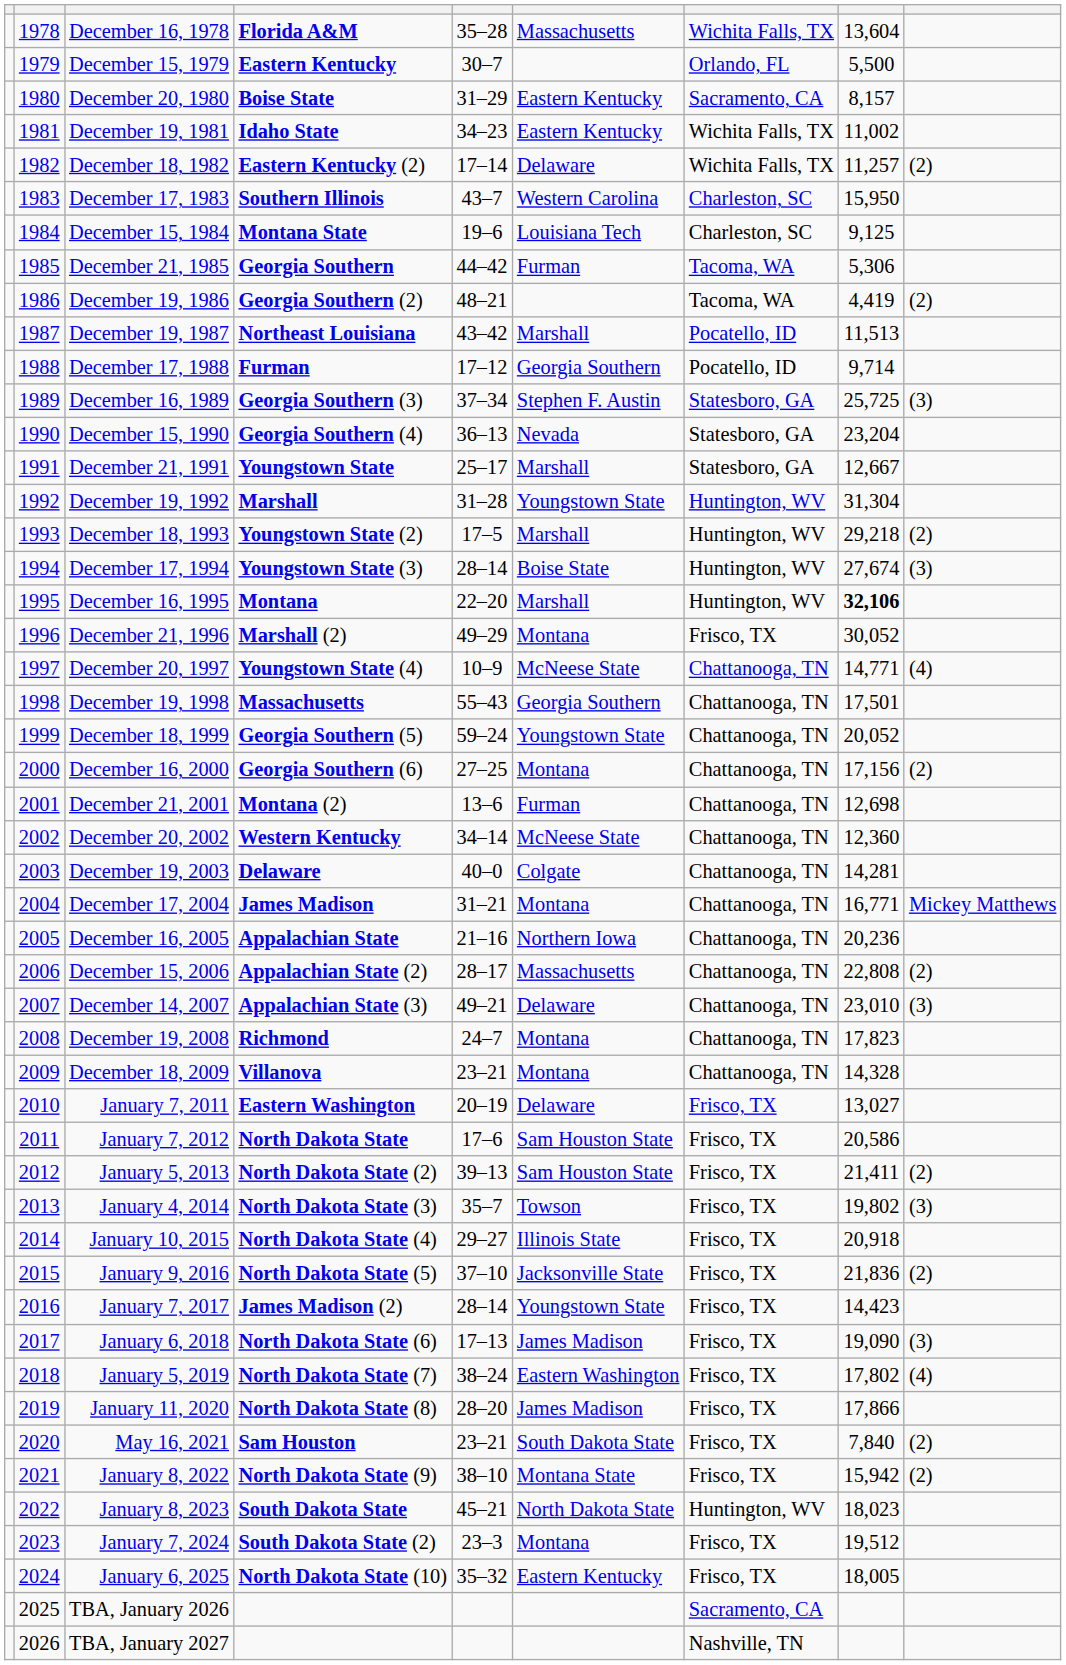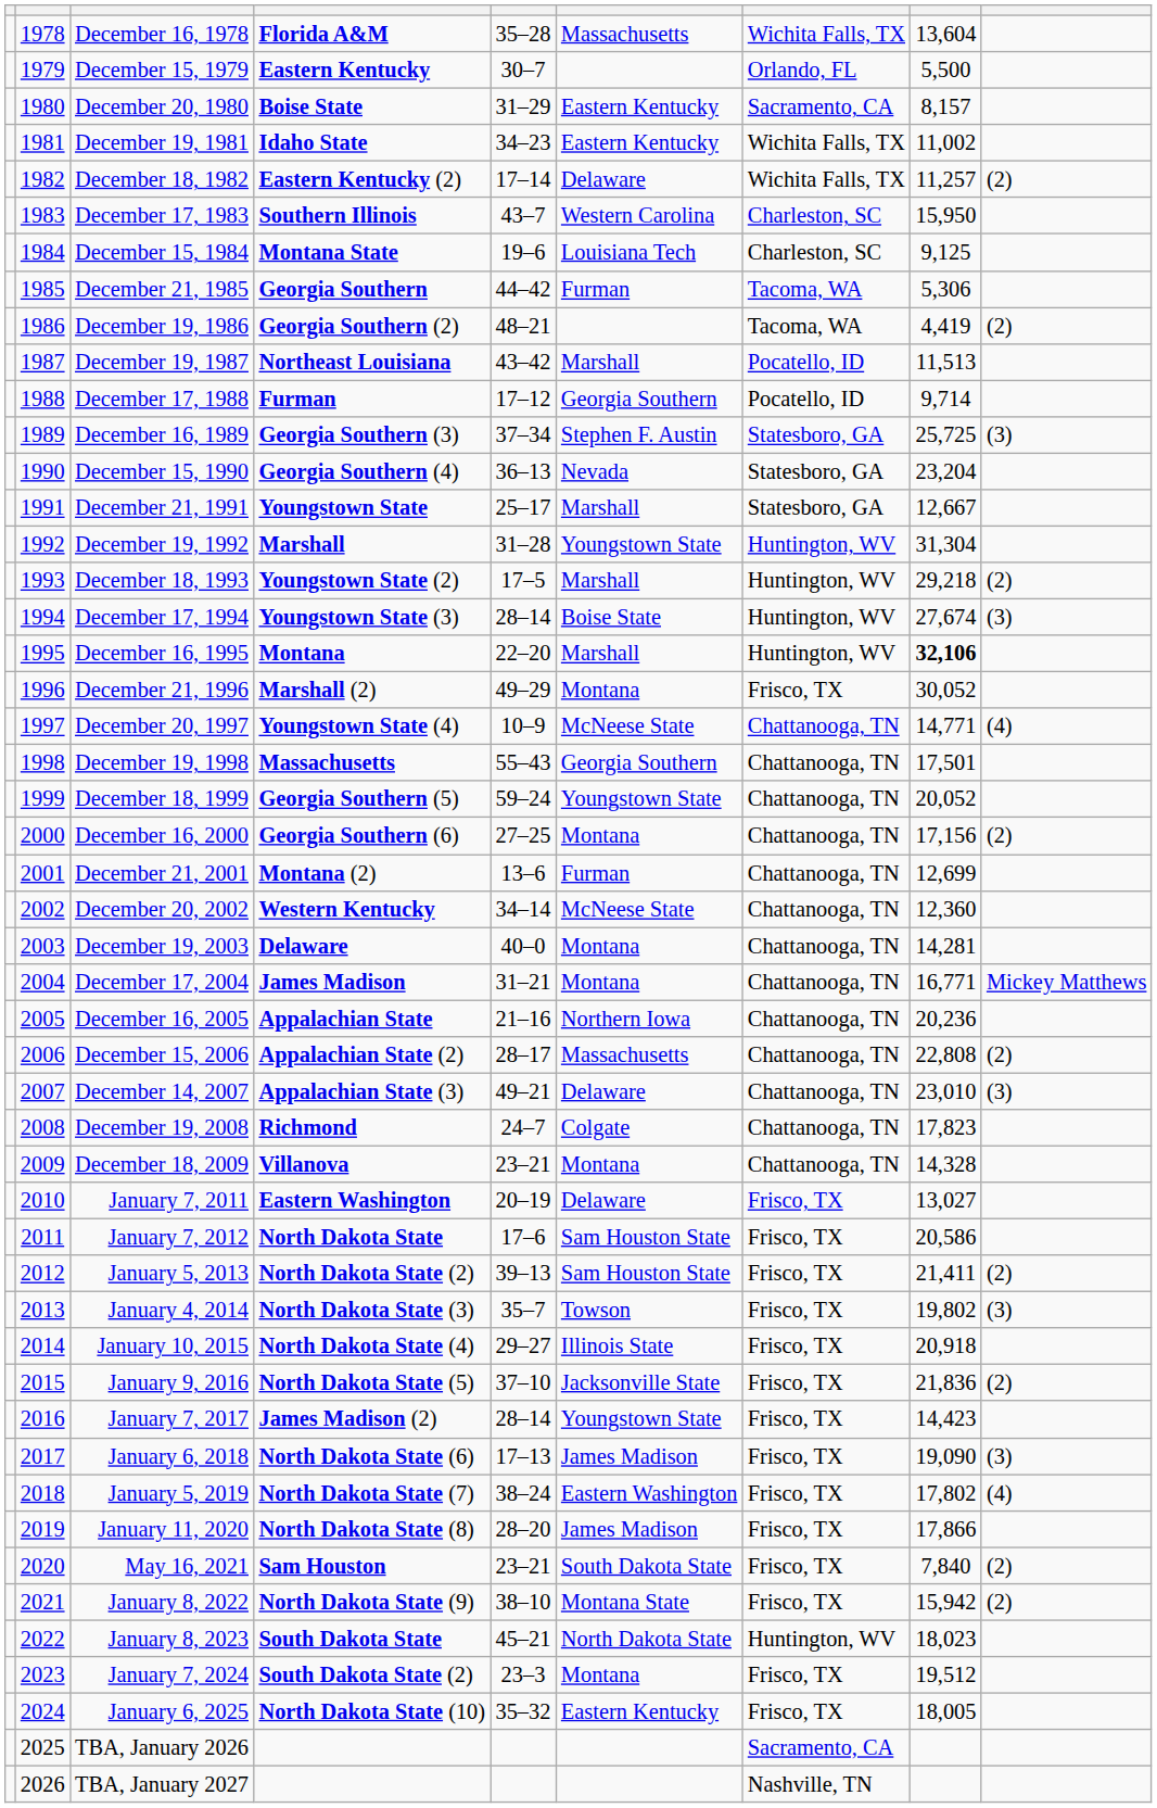December 21, 2001 | column 8: 12,698 -> 12,699
December 19, 2003 | column 6: Colgate -> Montana
December 19, 2008 | column 6: Montana -> Colgate
